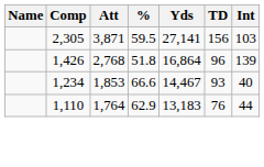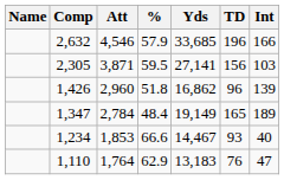+ row: 2,632 | 4,546 | 57.9 | 33,685 | 196 | 166
1,426 | Att: 2,768 -> 2,960
1,426 | Yds: 16,864 -> 16,862
+ row: 1,347 | 2,784 | 48.4 | 19,149 | 165 | 189
1,110 | Int: 44 -> 47
